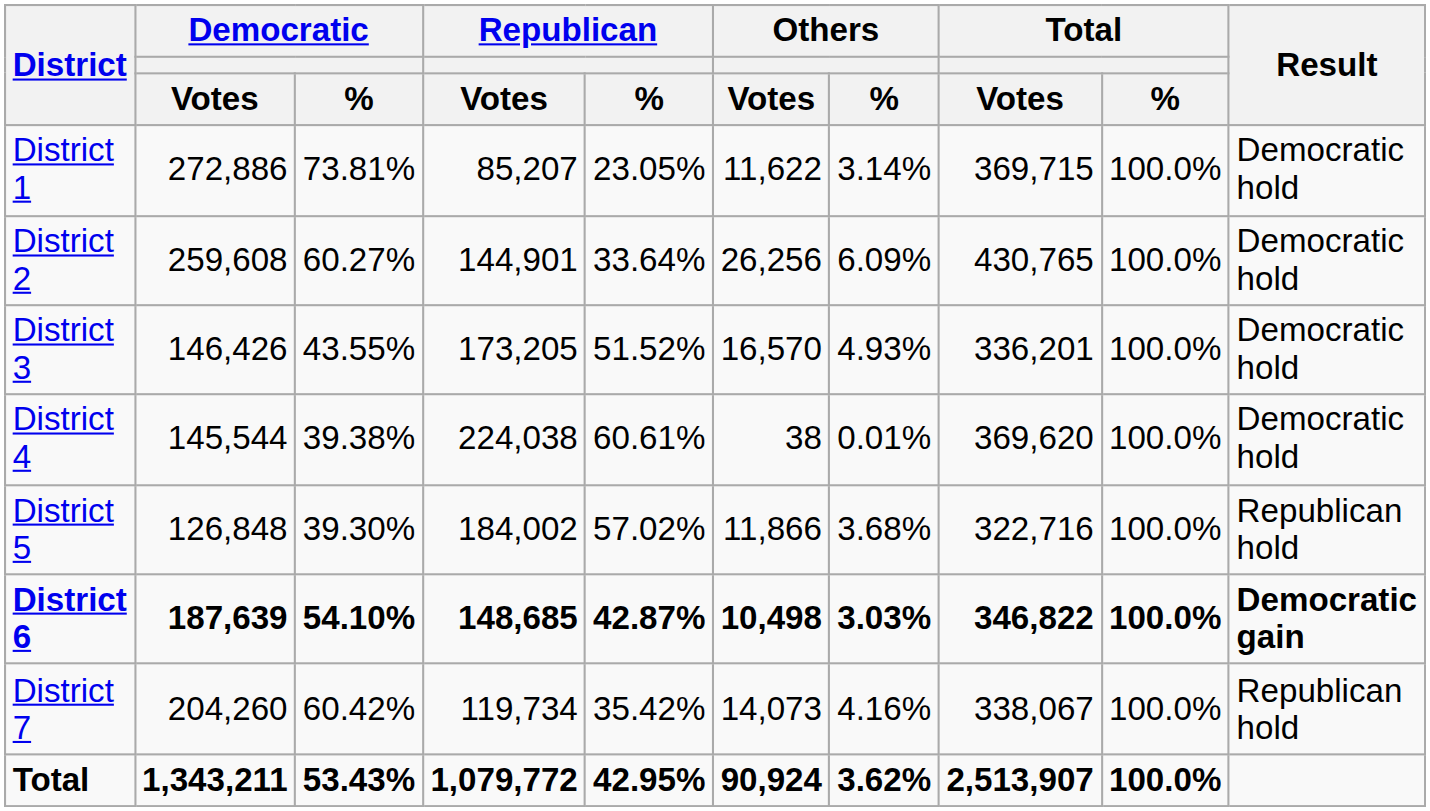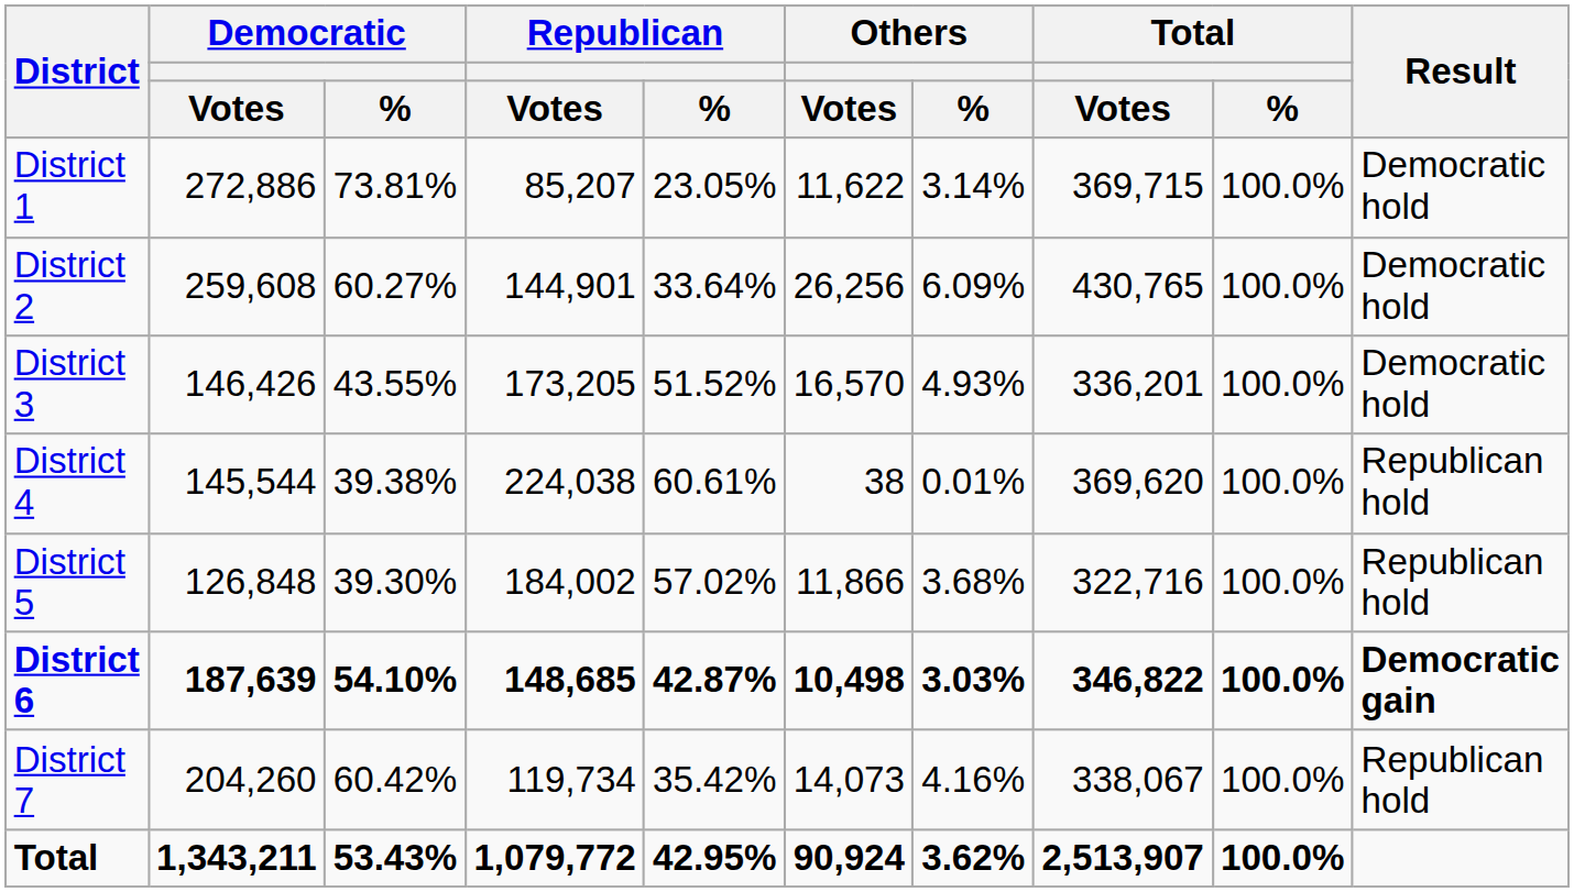District 4 | Result: Democratic hold -> Republican hold
